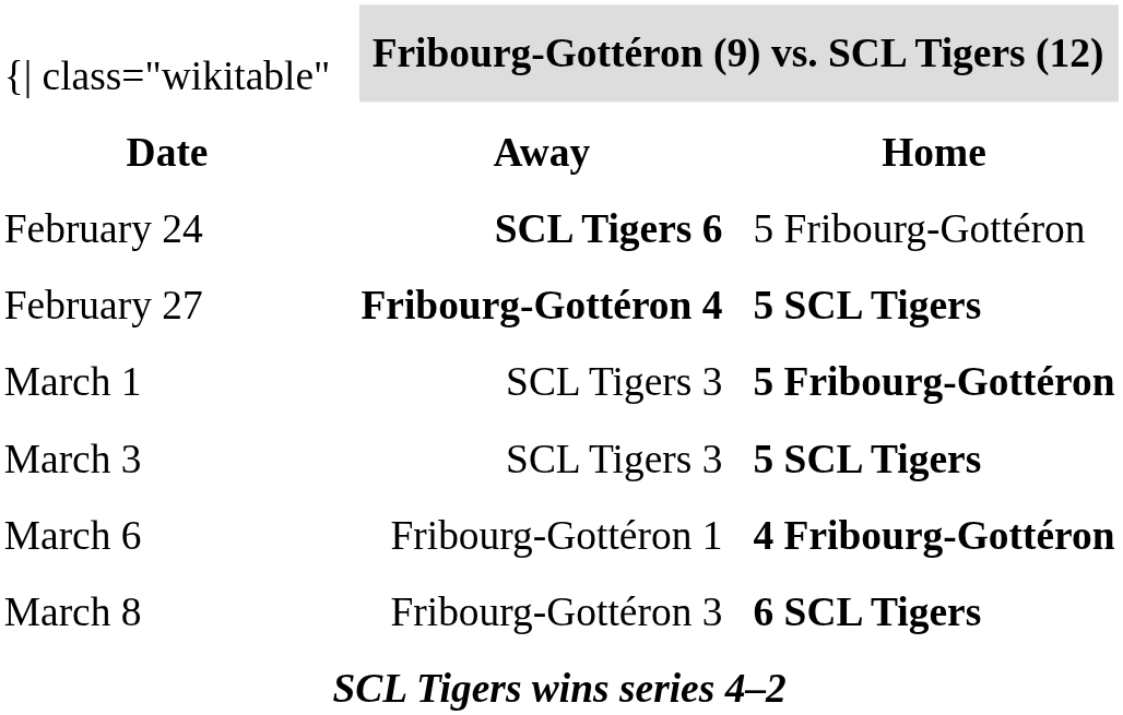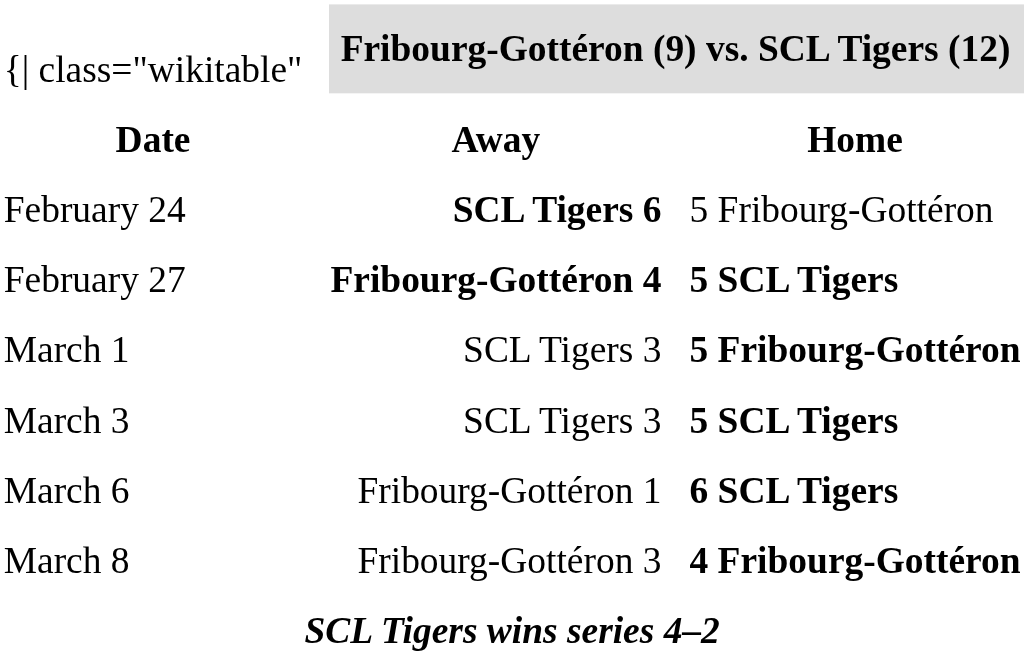March 6 | column 3: 4 Fribourg-Gottéron -> 6 SCL Tigers
March 8 | column 3: 6 SCL Tigers -> 4 Fribourg-Gottéron
